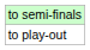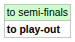row 2 | column 1: normal -> bold
